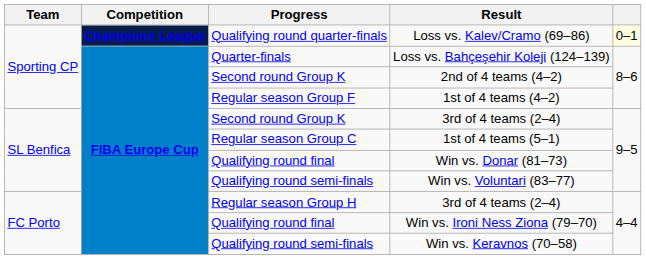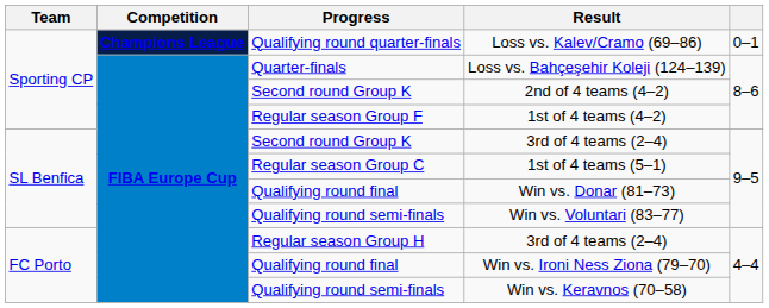Loss vs. Kalev/Cramo (69–86) | column 5: lightyellow background -> no background
